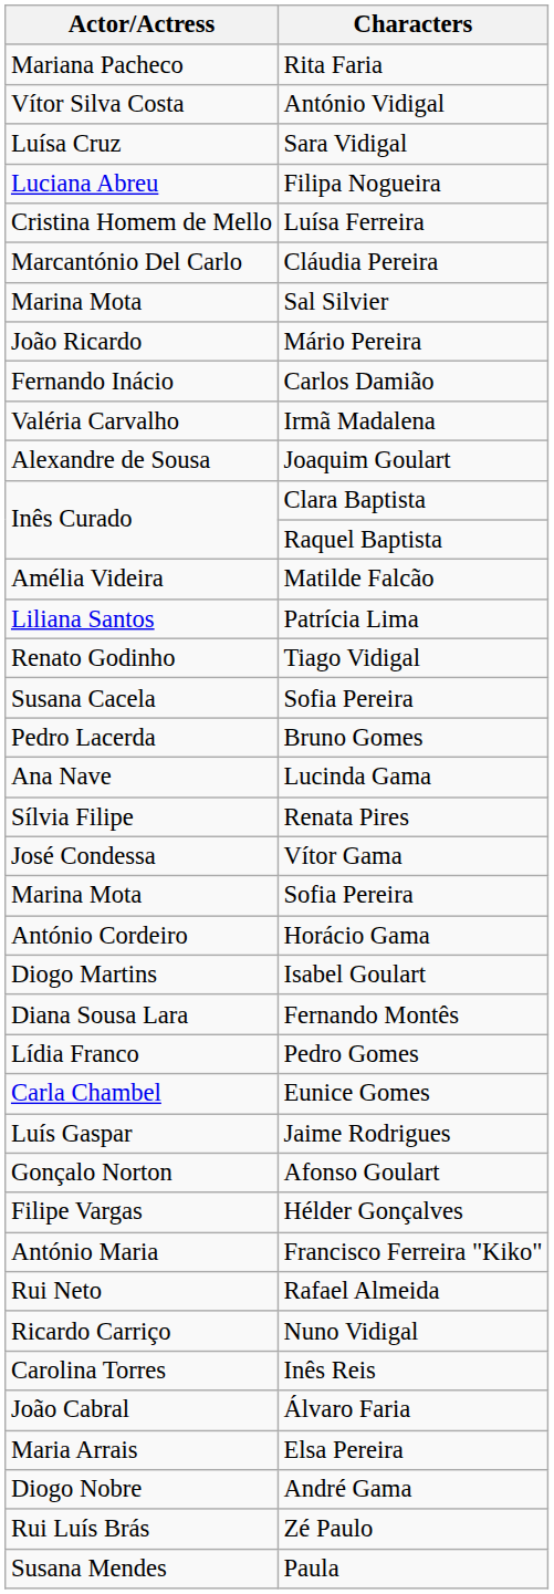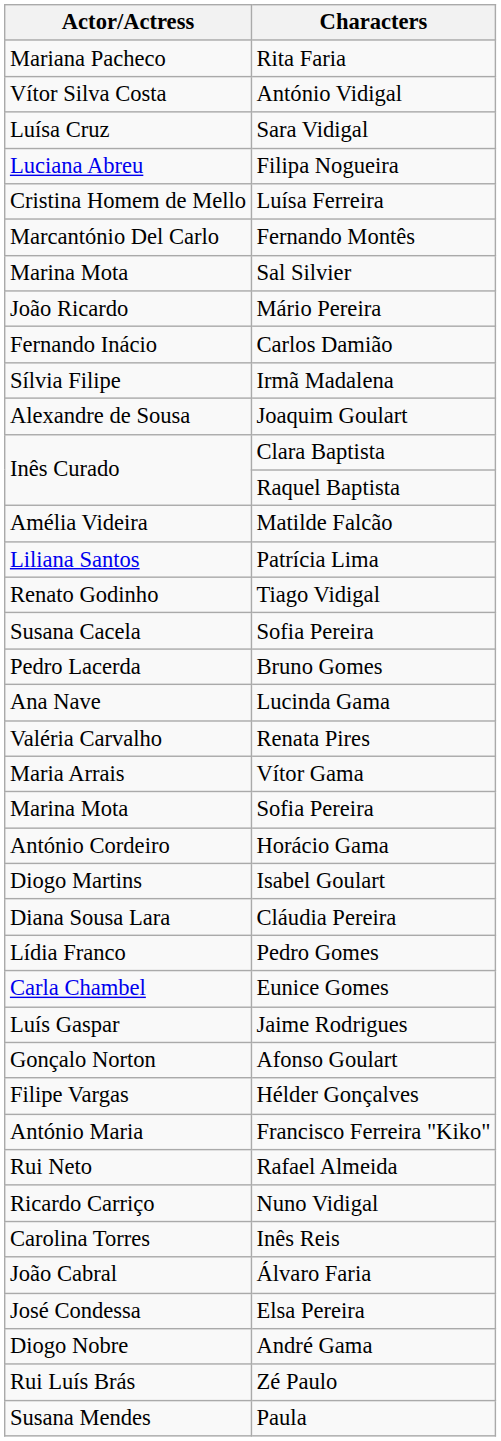row 7 | Characters: Cláudia Pereira -> Fernando Montês
row 11 | Actor/Actress: Valéria Carvalho -> Sílvia Filipe
row 21 | Actor/Actress: Sílvia Filipe -> Valéria Carvalho
row 22 | Actor/Actress: José Condessa -> Maria Arrais
row 26 | Characters: Fernando Montês -> Cláudia Pereira
row 37 | Actor/Actress: Maria Arrais -> José Condessa
